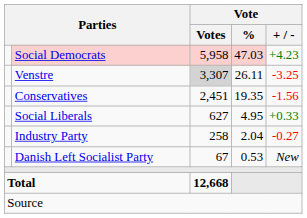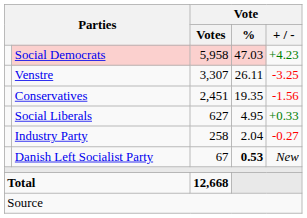Venstre | Vote / Votes: lightgrey background -> no background
Danish Left Socialist Party | Vote / %: normal -> bold
